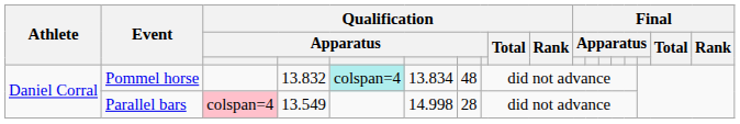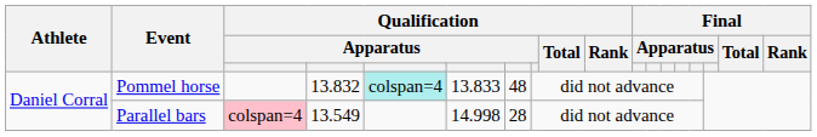Pommel horse | column 6: 13.834 -> 13.833
